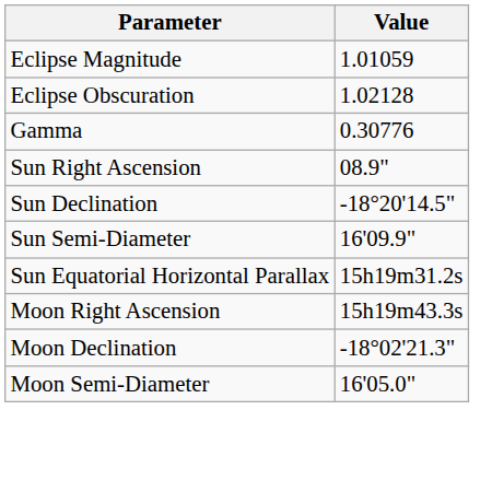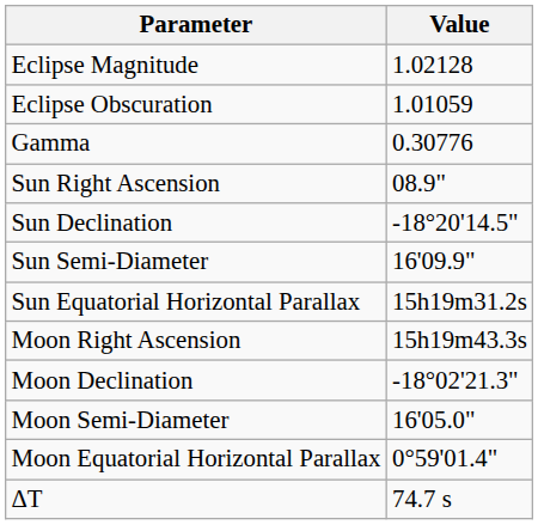Eclipse Magnitude | Value: 1.01059 -> 1.02128
Eclipse Obscuration | Value: 1.02128 -> 1.01059
+ row: Moon Equatorial Horizontal Parallax | 0°59'01.4"
+ row: ΔT | 74.7 s
